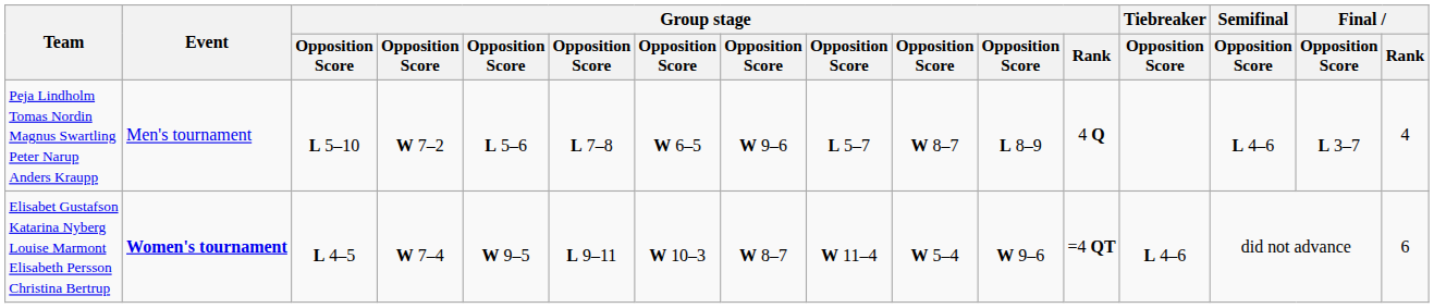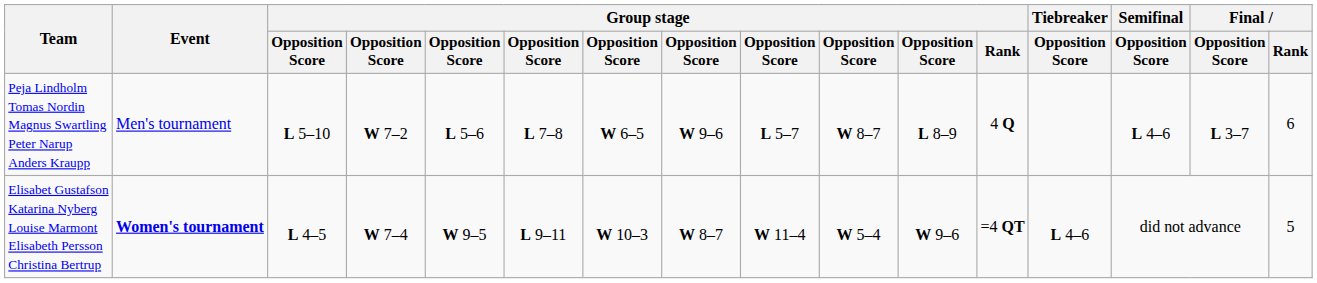row 3 | Final / Rank: 4 -> 6
row 4 | Final / Rank: 6 -> 5
